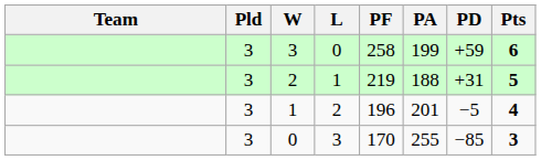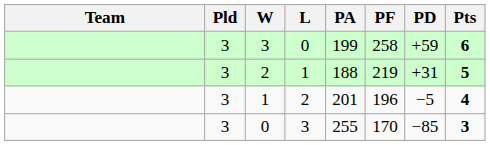columns swapped: PF <-> PA
